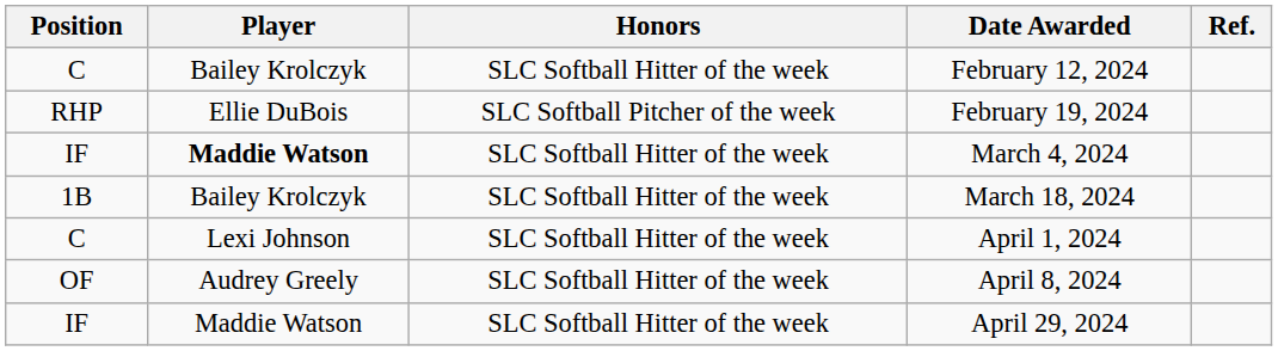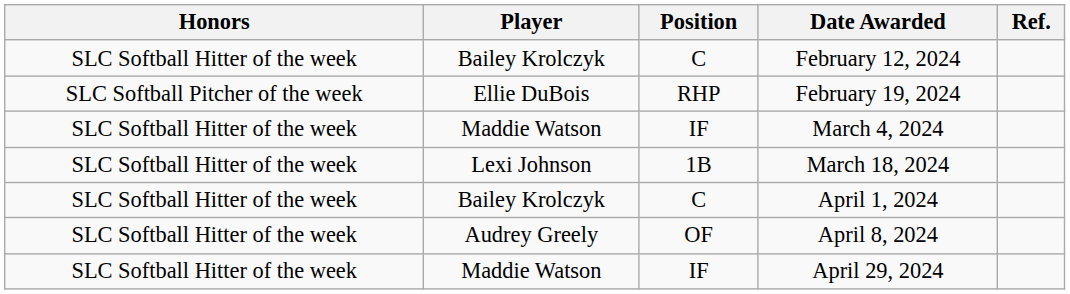columns swapped: Honors <-> Position
March 4, 2024 | Player: bold -> normal
March 18, 2024 | Player: Bailey Krolczyk -> Lexi Johnson
April 1, 2024 | Player: Lexi Johnson -> Bailey Krolczyk
